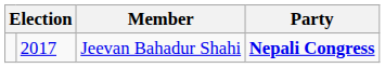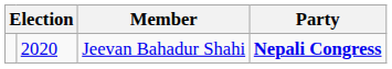Jeevan Bahadur Shahi | column 2: 2017 -> 2020
